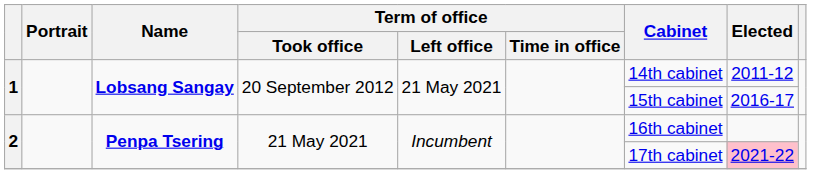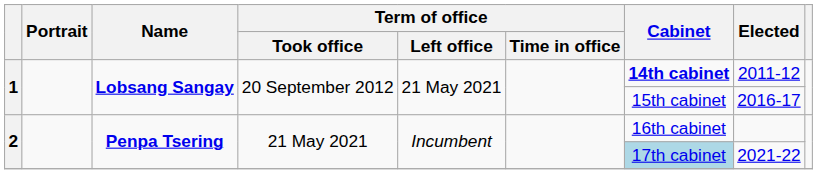row 3 | Cabinet: normal -> bold
row 6 | Cabinet: no background -> lightblue background
row 6 | Elected: pink background -> no background
